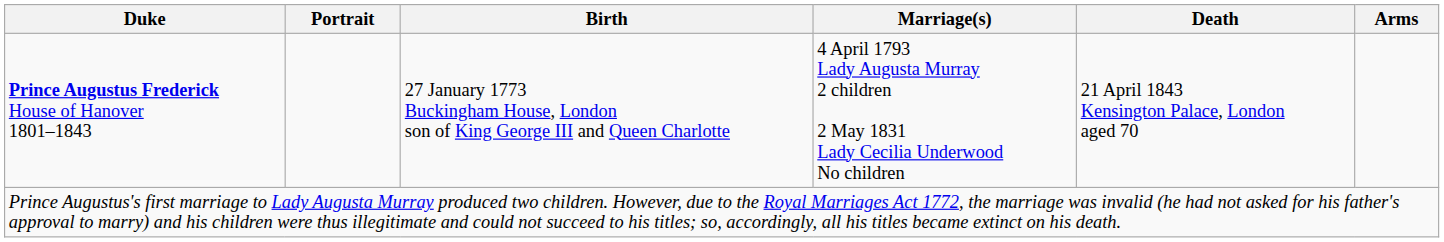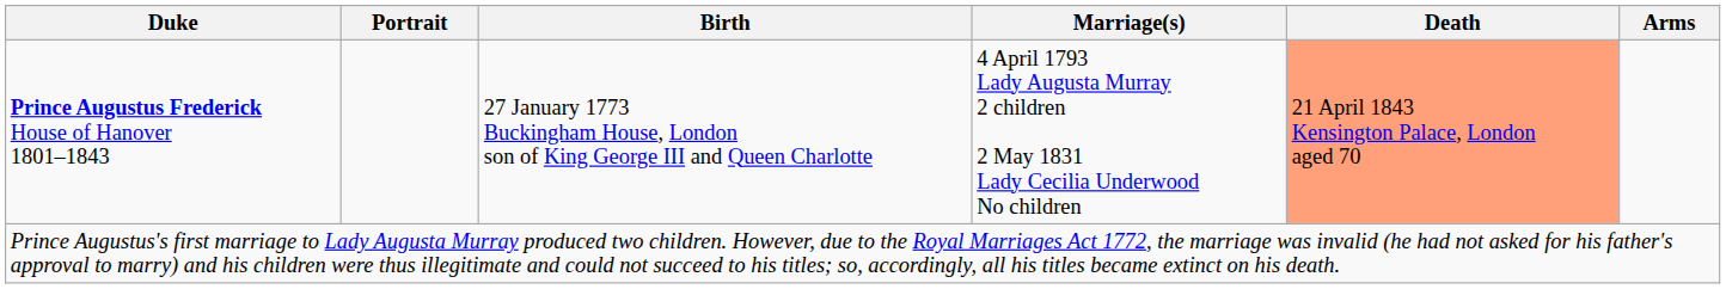Prince Augustus Frederick House of Hanover 1801–1843 | Death: no background -> lightsalmon background
